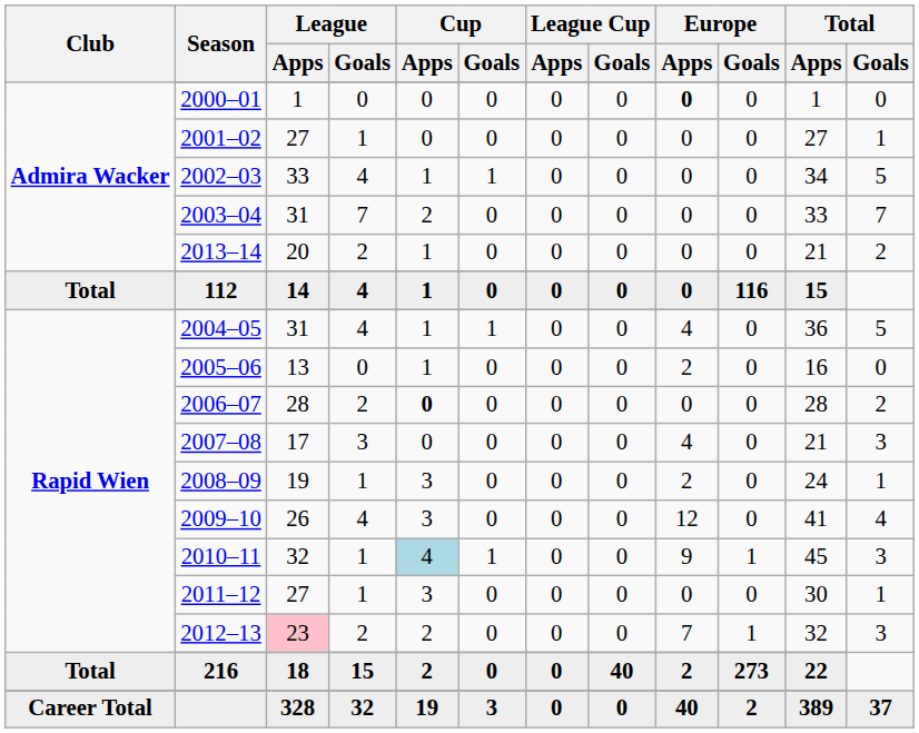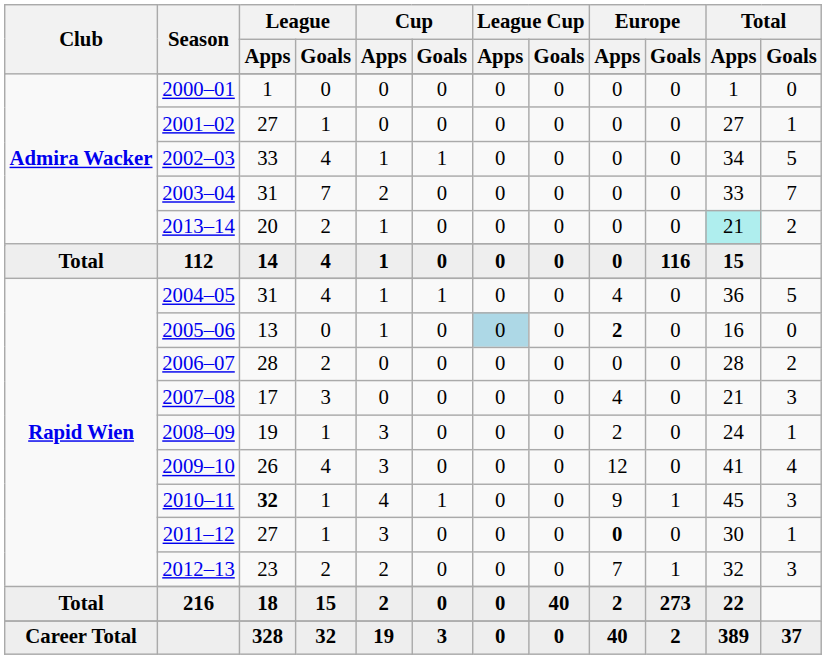2000–01 | Europe / Apps: bold -> normal
2013–14 | Total / Apps: no background -> paleturquoise background
2005–06 | League Cup / Apps: no background -> lightblue background
2005–06 | Europe / Apps: normal -> bold
2006–07 | Cup / Apps: bold -> normal
2010–11 | League / Apps: normal -> bold
2010–11 | Cup / Apps: lightblue background -> no background
2011–12 | Europe / Apps: normal -> bold
2012–13 | League / Apps: pink background -> no background
